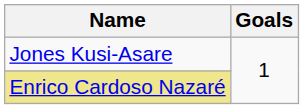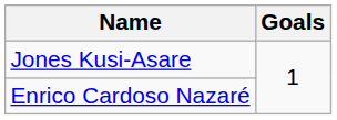Enrico Cardoso Nazaré | Name: khaki background -> no background
